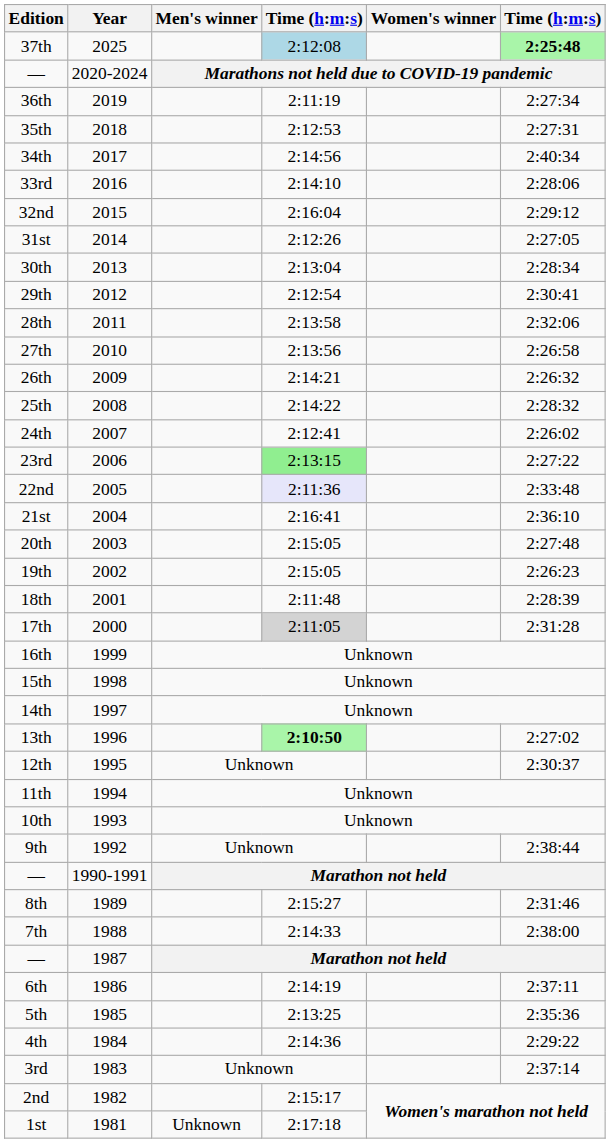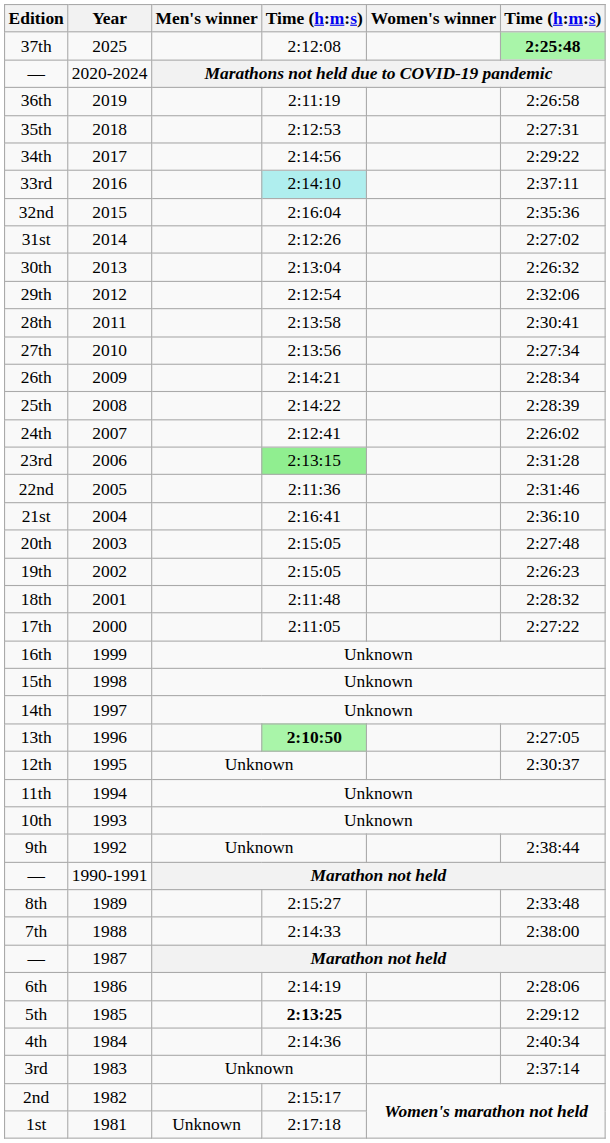37th | column 4: lightblue background -> no background
36th | column 6: 2:27:34 -> 2:26:58
34th | column 6: 2:40:34 -> 2:29:22
33rd | column 4: no background -> paleturquoise background
33rd | column 6: 2:28:06 -> 2:37:11
32nd | column 6: 2:29:12 -> 2:35:36
31st | column 6: 2:27:05 -> 2:27:02
30th | column 6: 2:28:34 -> 2:26:32
29th | column 6: 2:30:41 -> 2:32:06
28th | column 6: 2:32:06 -> 2:30:41
27th | column 6: 2:26:58 -> 2:27:34
26th | column 6: 2:26:32 -> 2:28:34
25th | column 6: 2:28:32 -> 2:28:39
23rd | column 6: 2:27:22 -> 2:31:28
22nd | column 4: lavender background -> no background
22nd | column 6: 2:33:48 -> 2:31:46
18th | column 6: 2:28:39 -> 2:28:32
17th | column 4: lightgrey background -> no background
17th | column 6: 2:31:28 -> 2:27:22
13th | column 6: 2:27:02 -> 2:27:05
8th | column 6: 2:31:46 -> 2:33:48
6th | column 6: 2:37:11 -> 2:28:06
5th | column 4: normal -> bold
5th | column 6: 2:35:36 -> 2:29:12
4th | column 6: 2:29:22 -> 2:40:34
